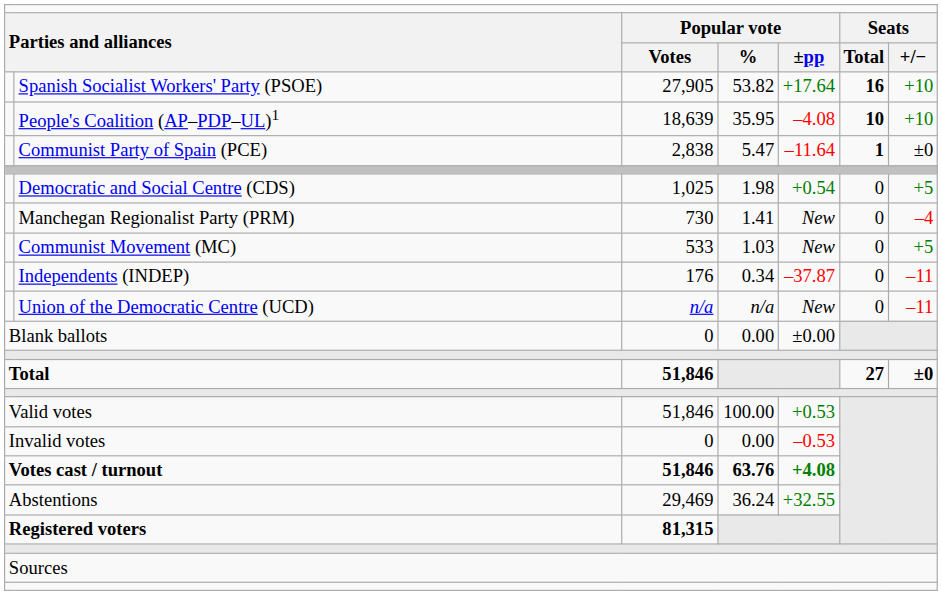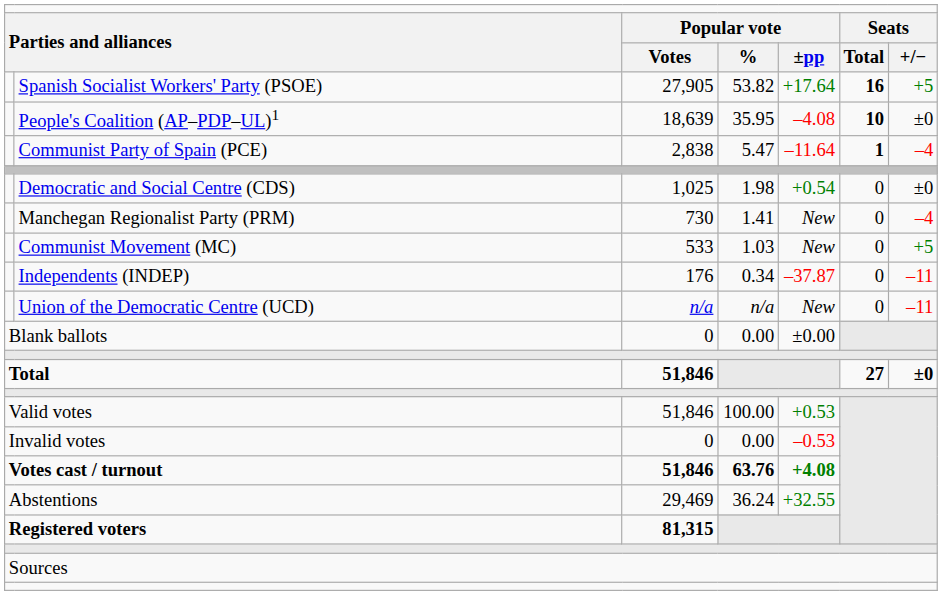Spanish Socialist Workers' Party (PSOE) | column 7: +10 -> +5
People's Coalition (AP–PDP–UL)1 | column 7: +10 -> ±0
Communist Party of Spain (PCE) | column 7: ±0 -> –4
Democratic and Social Centre (CDS) | column 7: +5 -> ±0
